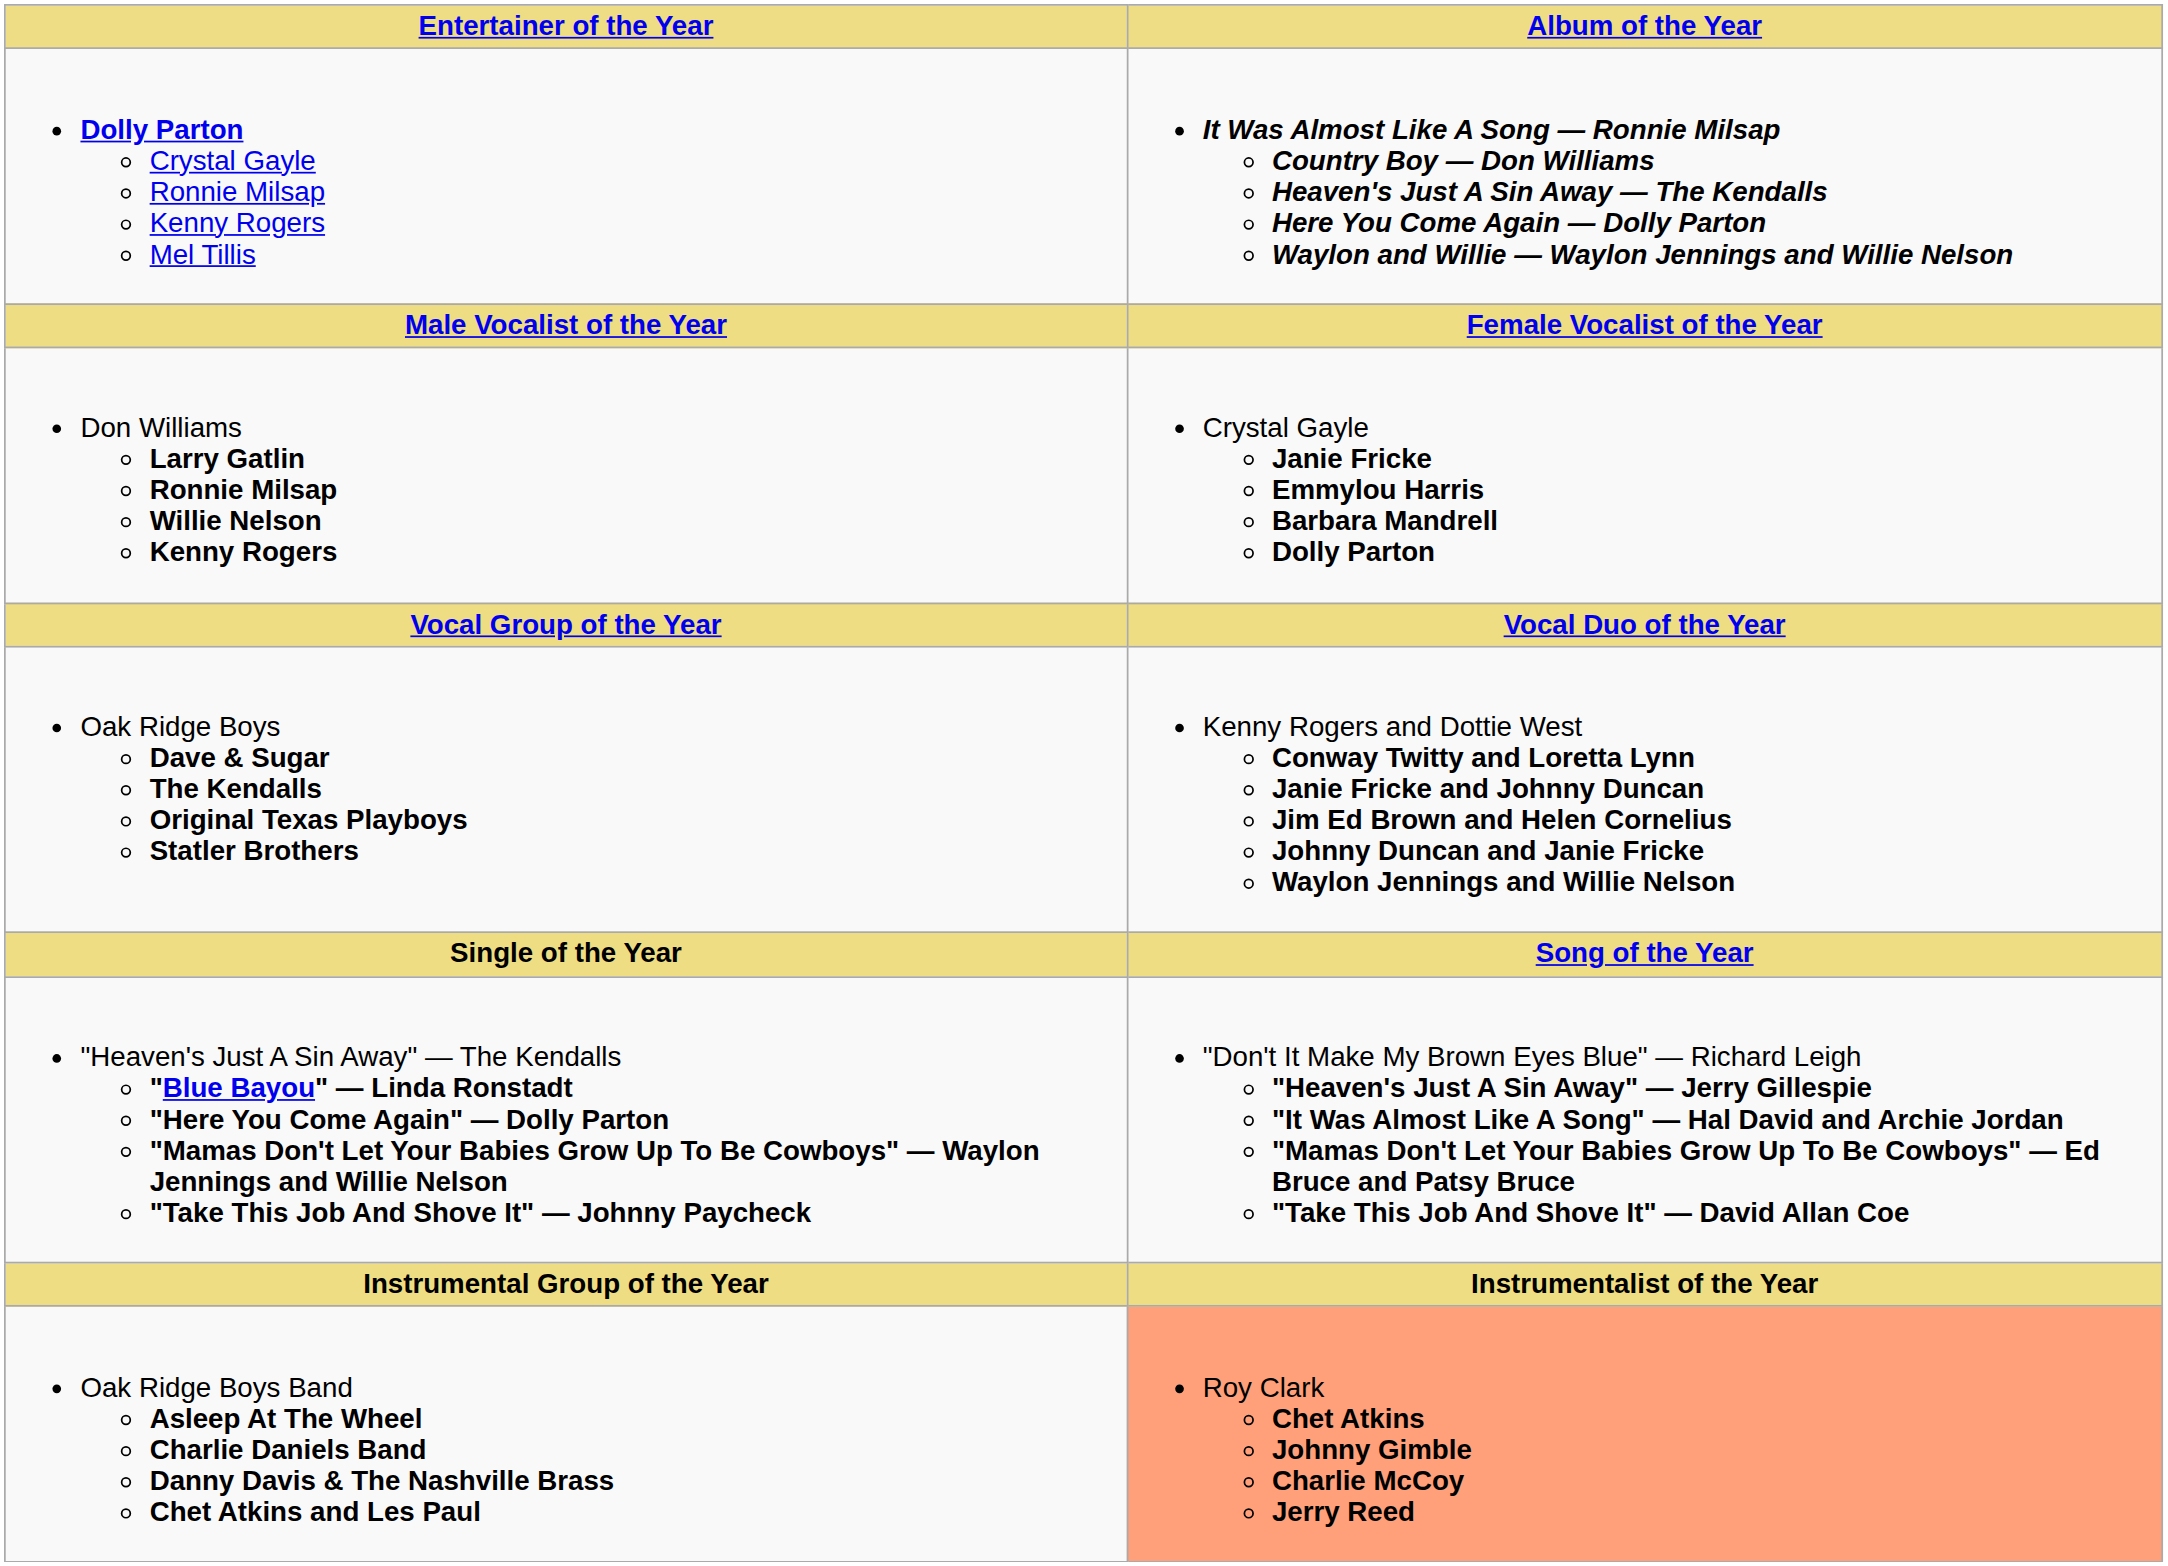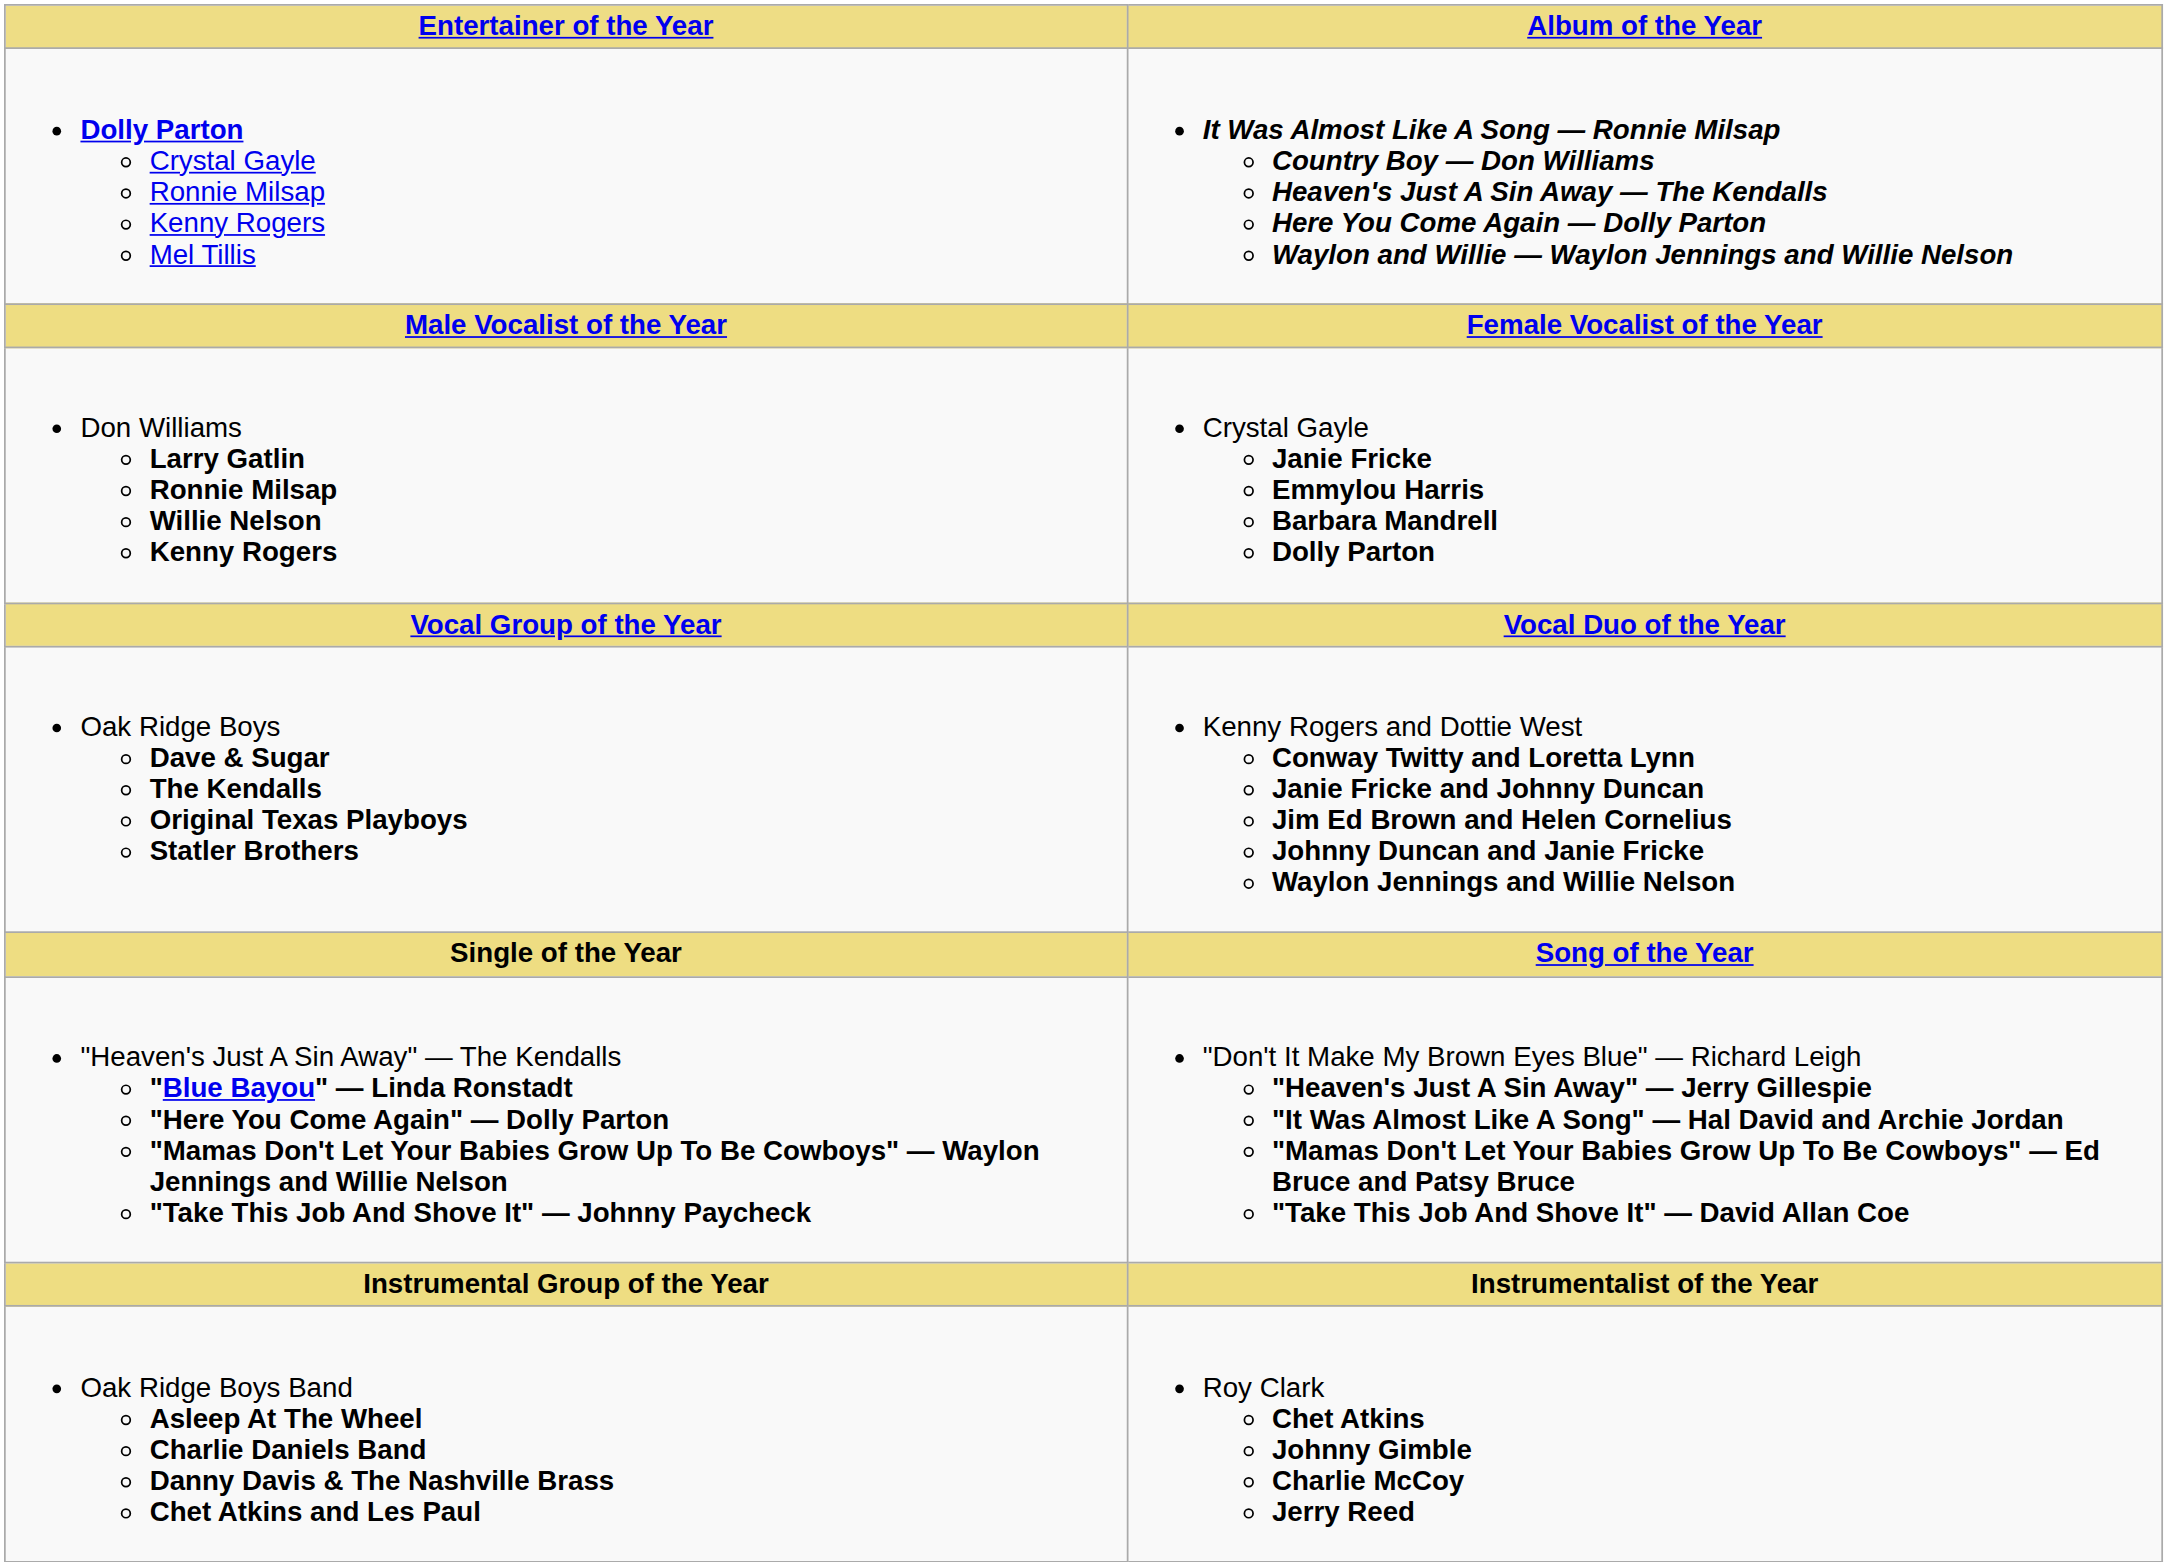row 10 | Album of the Year: lightsalmon background -> no background
